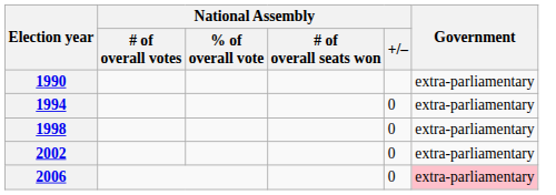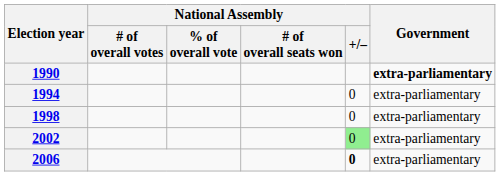1990 | Government: normal -> bold
2002 | National Assembly / +/–: no background -> lightgreen background
2006 | National Assembly / +/–: normal -> bold
2006 | Government: pink background -> no background
